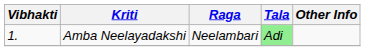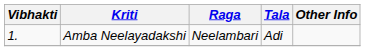Amba Neelayadakshi | Tala: lightgreen background -> no background
